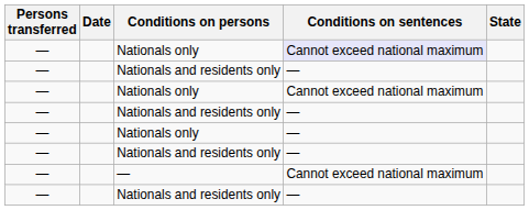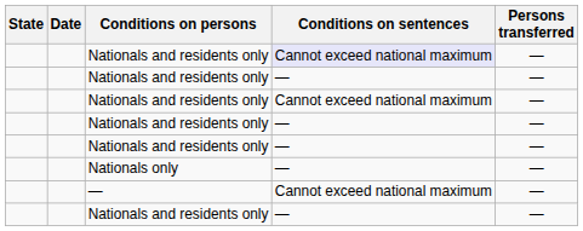columns swapped: State <-> Persons transferred
row 2 | Conditions on persons: Nationals only -> Nationals and residents only
row 4 | Conditions on persons: Nationals only -> Nationals and residents only
row 6 | Conditions on persons: Nationals only -> Nationals and residents only
row 7 | Conditions on persons: Nationals and residents only -> Nationals only
